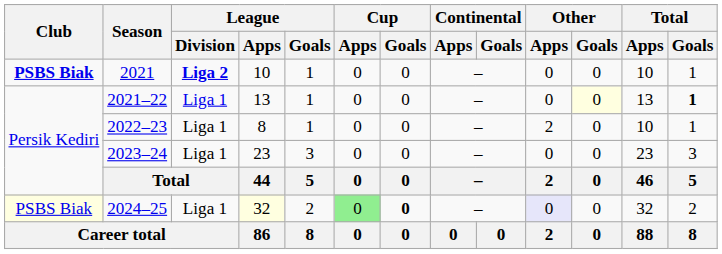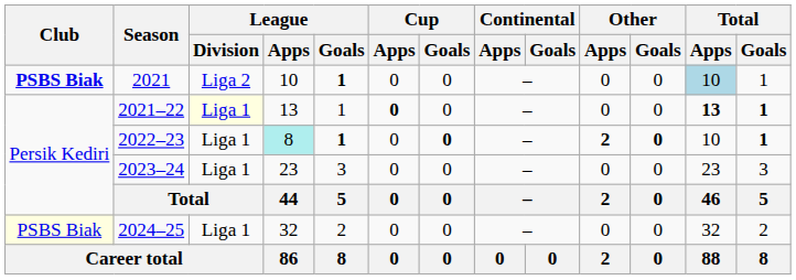2021 | League / Division: bold -> normal
2021 | League / Goals: normal -> bold
2021 | Total / Apps: no background -> lightblue background
2021–22 | League / Division: no background -> lightyellow background
2021–22 | Cup / Apps: normal -> bold
2021–22 | Other / Goals: lightyellow background -> no background
2021–22 | Total / Apps: normal -> bold
2022–23 | League / Apps: no background -> paleturquoise background
2022–23 | League / Goals: normal -> bold
2022–23 | Cup / Goals: normal -> bold
2022–23 | Other / Apps: normal -> bold
2022–23 | Other / Goals: normal -> bold
2022–23 | Total / Goals: normal -> bold
2024–25 | League / Apps: lightyellow background -> no background
2024–25 | Cup / Apps: lightgreen background -> no background
2024–25 | Cup / Goals: bold -> normal
2024–25 | Other / Apps: lavender background -> no background
